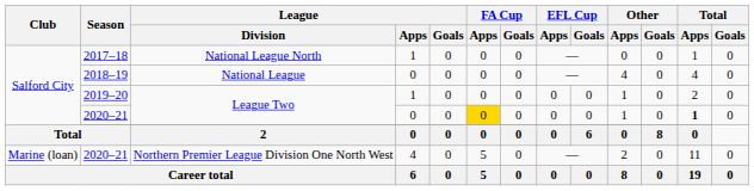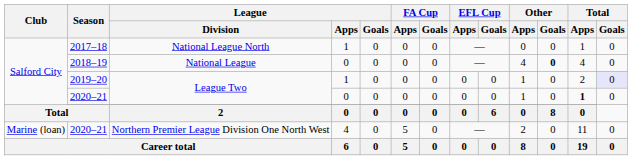2018–19 | Other / Goals: normal -> bold
2019–20 | Total / Goals: no background -> lavender background
2020–21 / League Two | FA Cup / Apps: gold background -> no background
